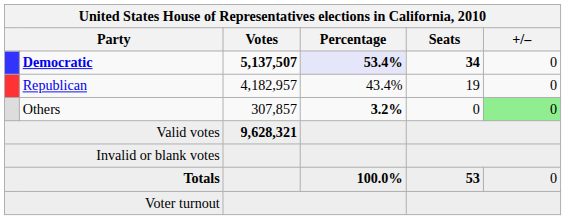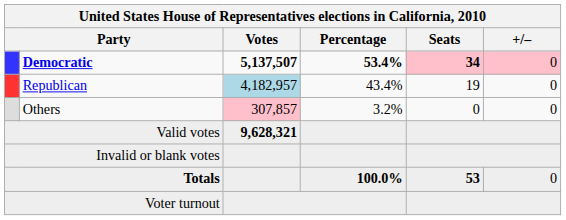Democratic | Percentage: lavender background -> no background
Democratic | Seats: no background -> pink background
Democratic | +/–: no background -> pink background
Republican | Votes: no background -> lightblue background
Others | Votes: no background -> pink background
Others | Percentage: bold -> normal
Others | +/–: lightgreen background -> no background
